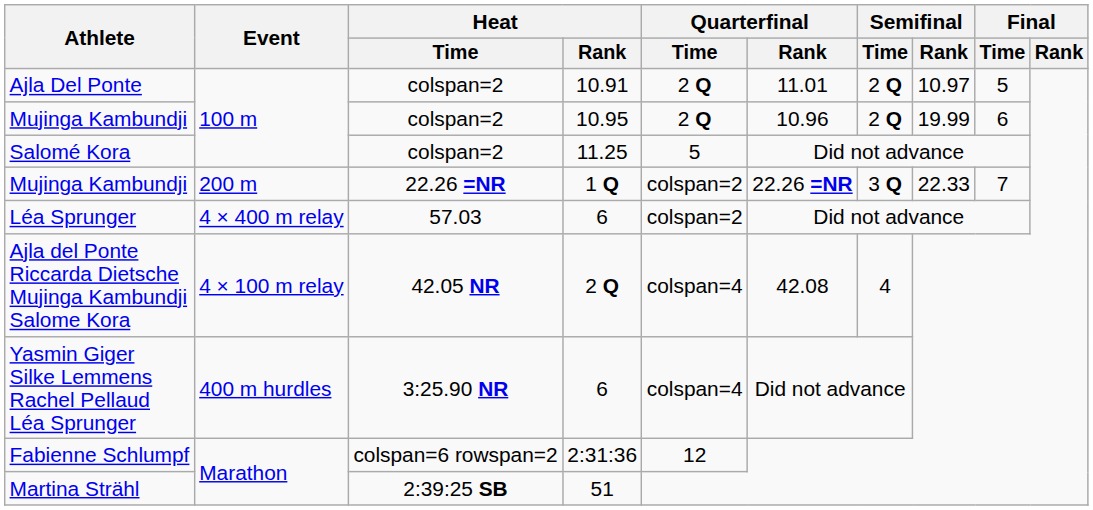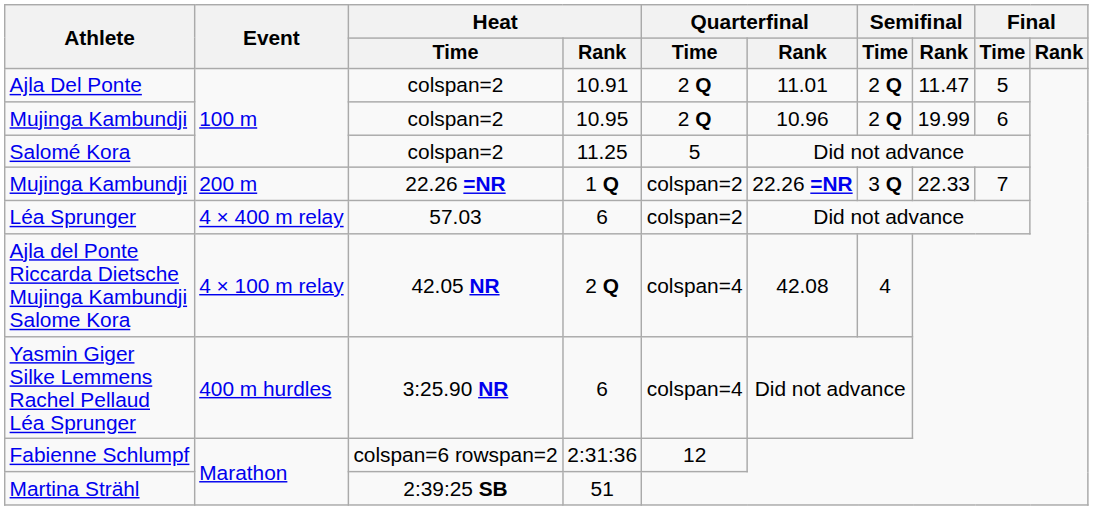Ajla Del Ponte | Semifinal / Rank: 10.97 -> 11.47
